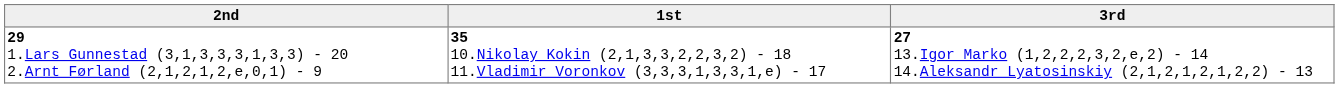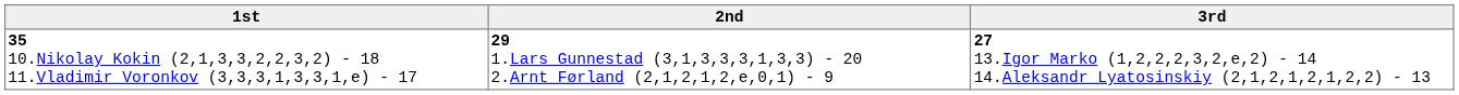columns swapped: 1st <-> 2nd
